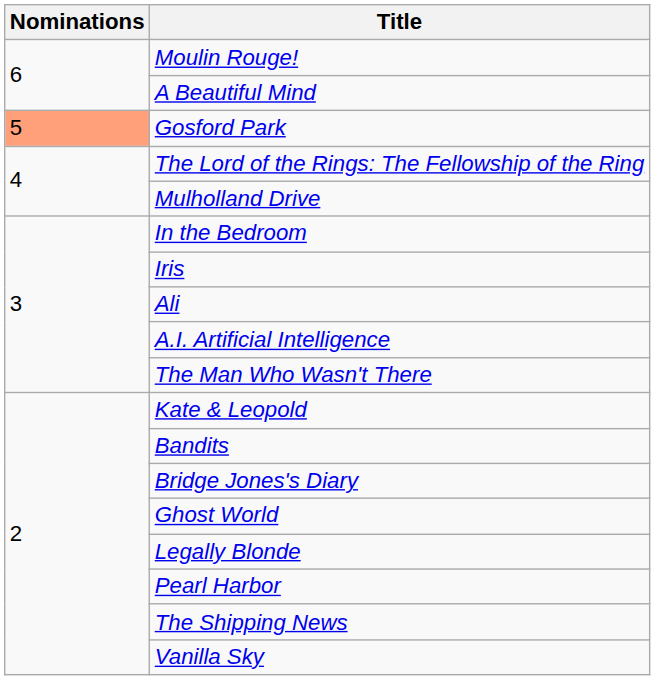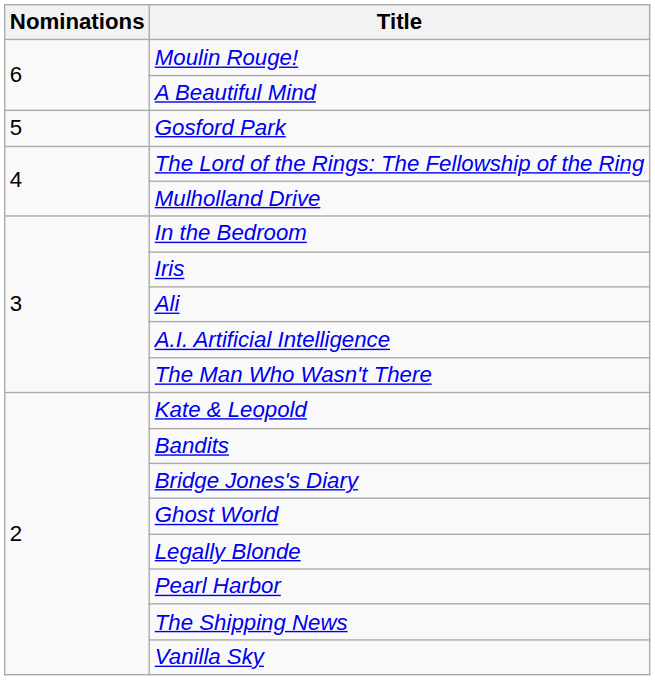Gosford Park | Nominations: lightsalmon background -> no background
